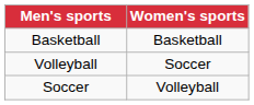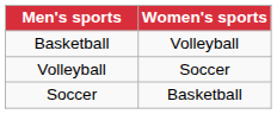row 2 | Women's sports: Basketball -> Volleyball
row 4 | Women's sports: Volleyball -> Basketball
